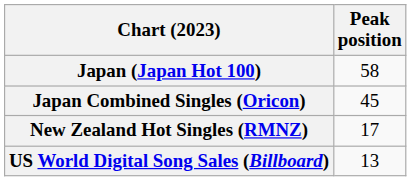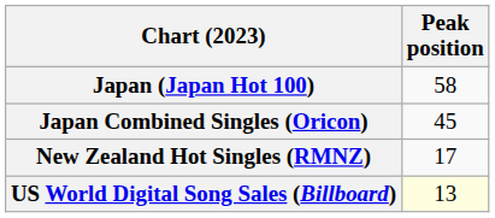US World Digital Song Sales (Billboard) | Peak position: no background -> lightyellow background
